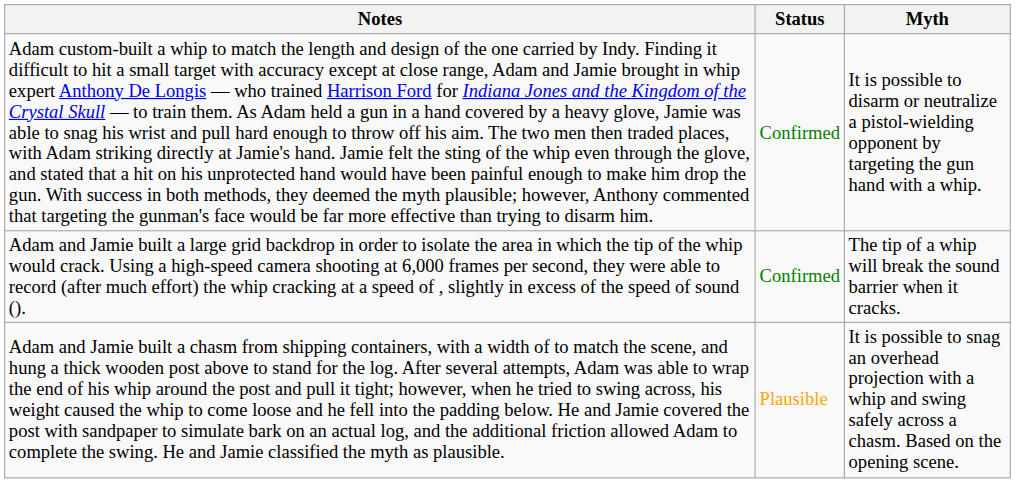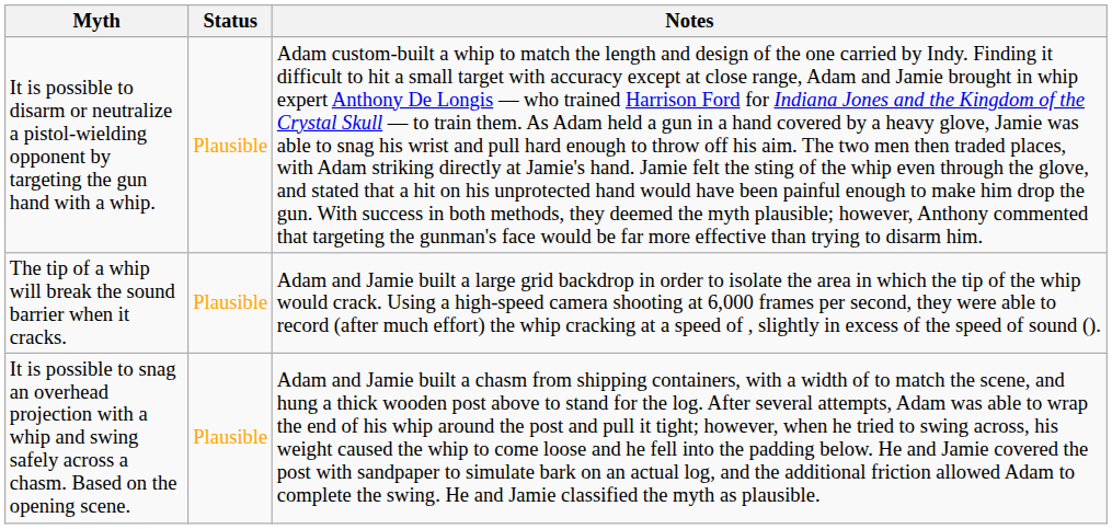columns swapped: Myth <-> Notes
row 2 | Status: Confirmed -> Plausible
row 3 | Status: Confirmed -> Plausible
